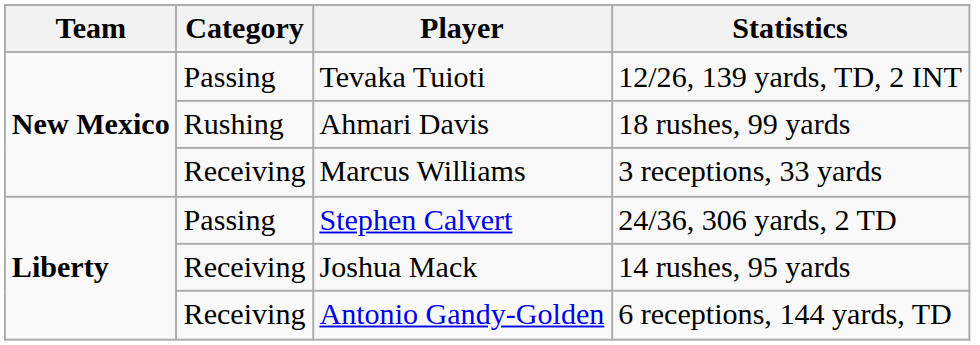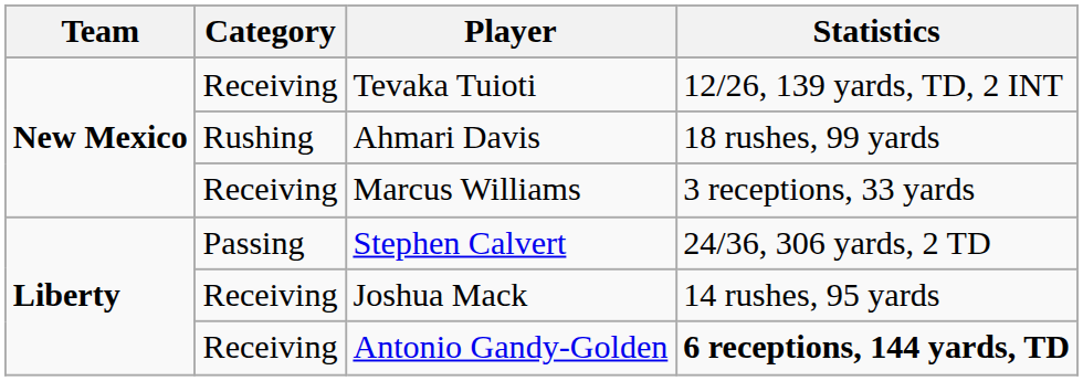Tevaka Tuioti | Category: Passing -> Receiving
Antonio Gandy-Golden | Statistics: normal -> bold
